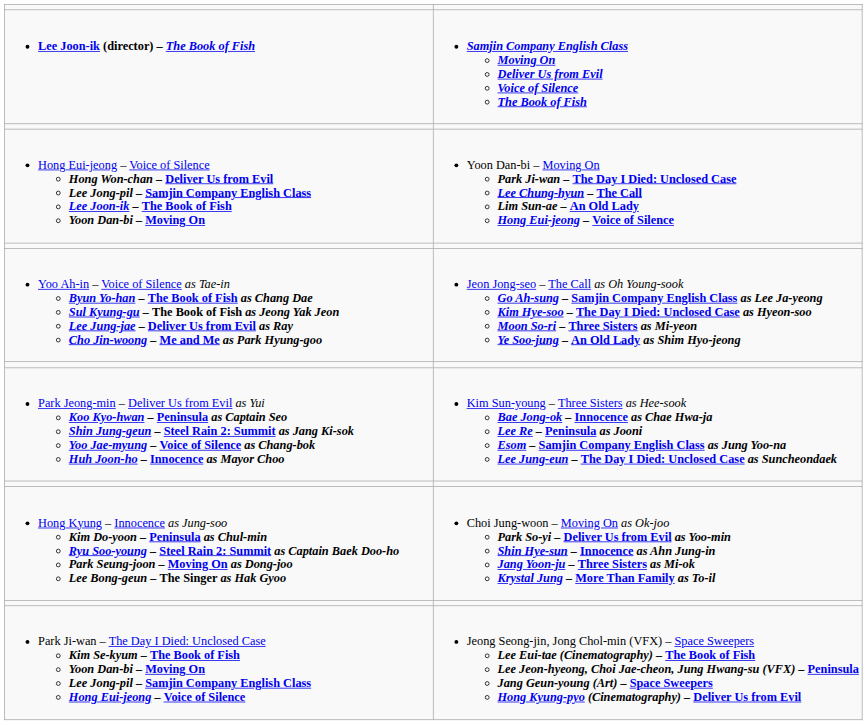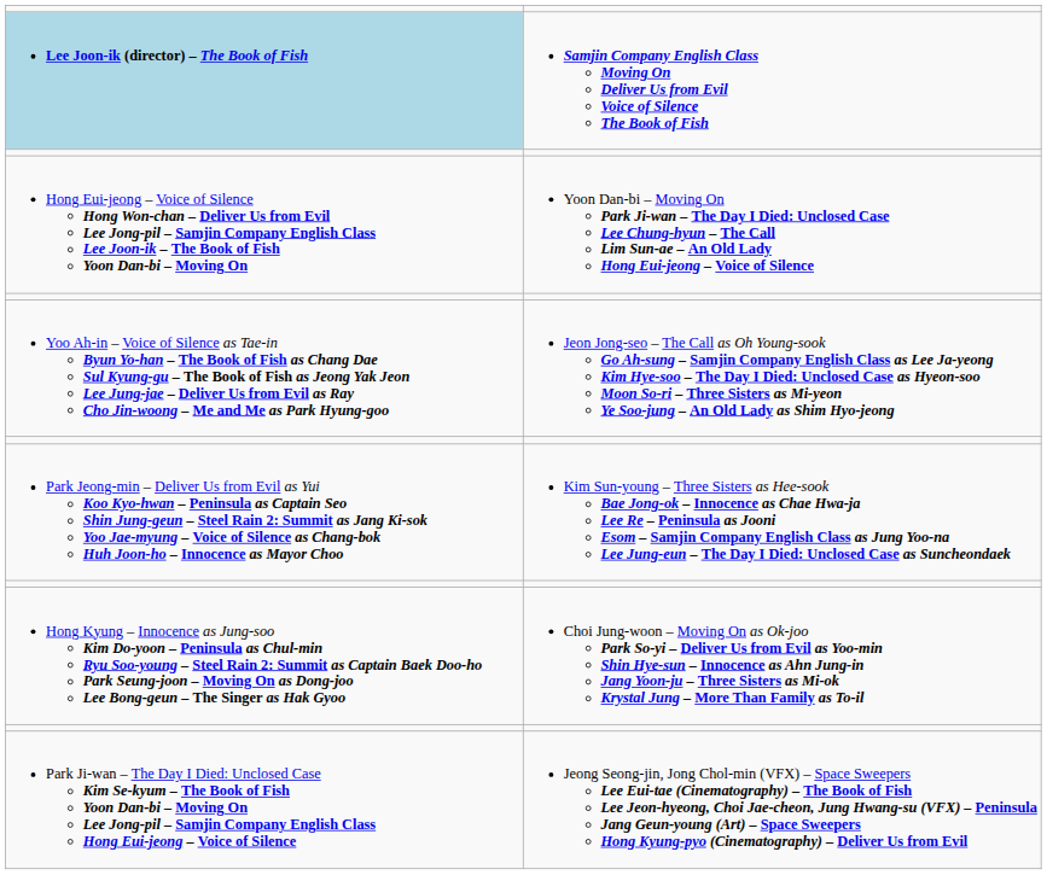row 2 | column 1: no background -> lightblue background
